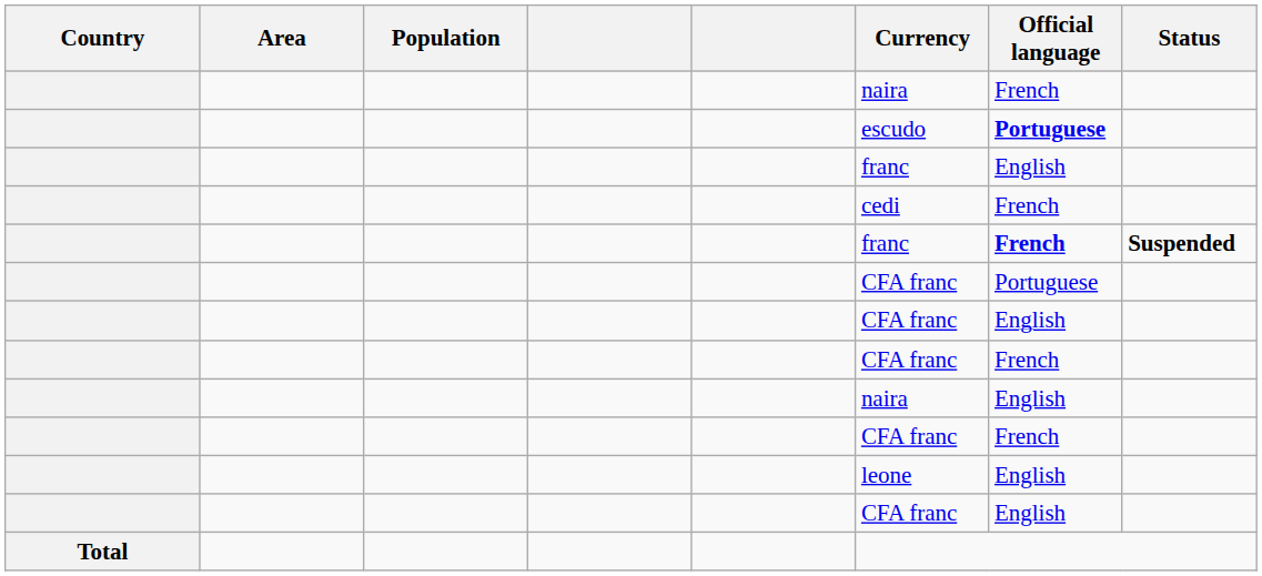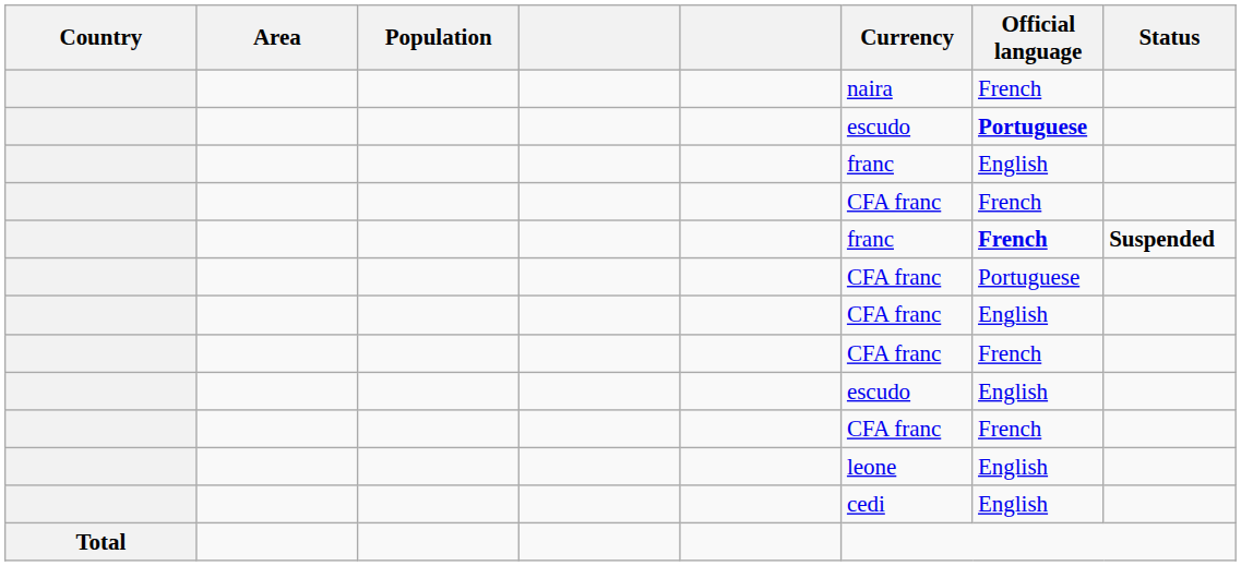row 5 | Currency: cedi -> CFA franc
row 10 | Currency: naira -> escudo
row 13 | Currency: CFA franc -> cedi
